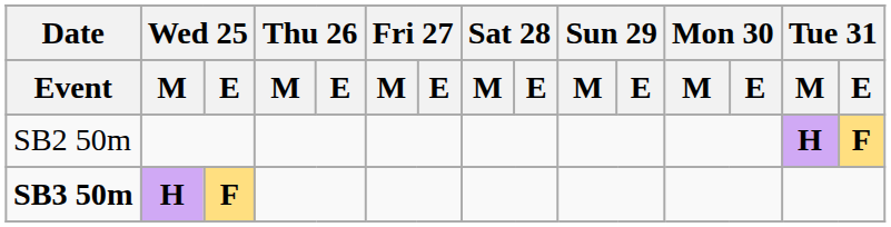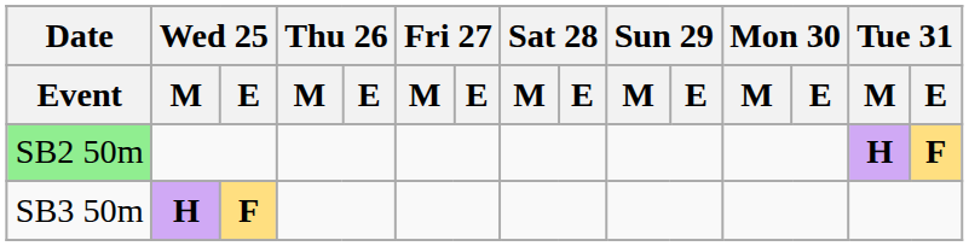SB2 50m | Date / Event: no background -> lightgreen background
SB3 50m | Date / Event: bold -> normal
